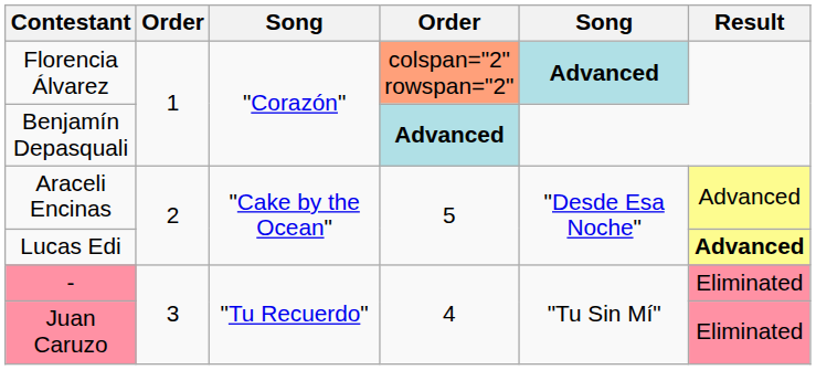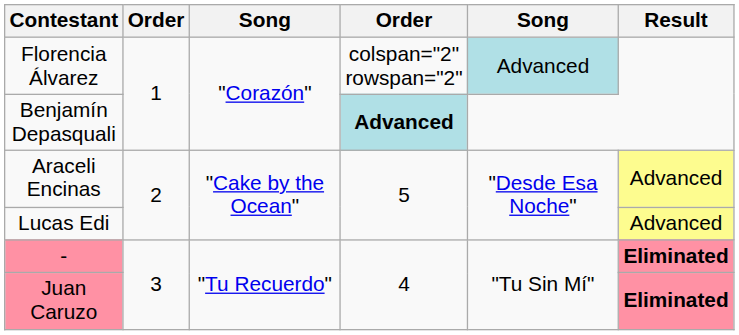Florencia Álvarez | column 4: lightsalmon background -> no background
Florencia Álvarez | column 5: bold -> normal
Lucas Edi | Result: bold -> normal
- | Result: normal -> bold
Juan Caruzo | Result: normal -> bold
